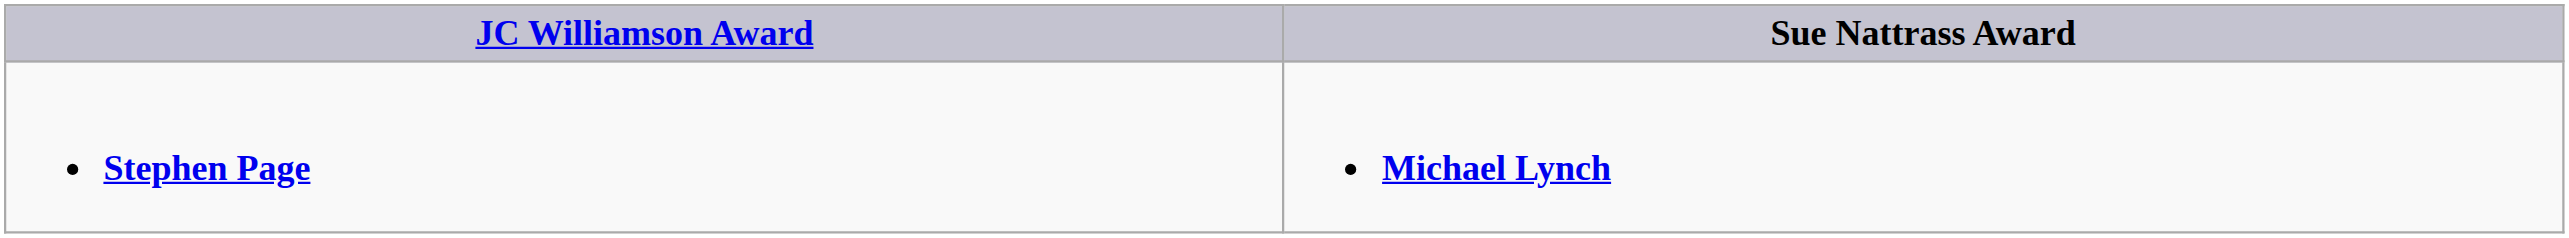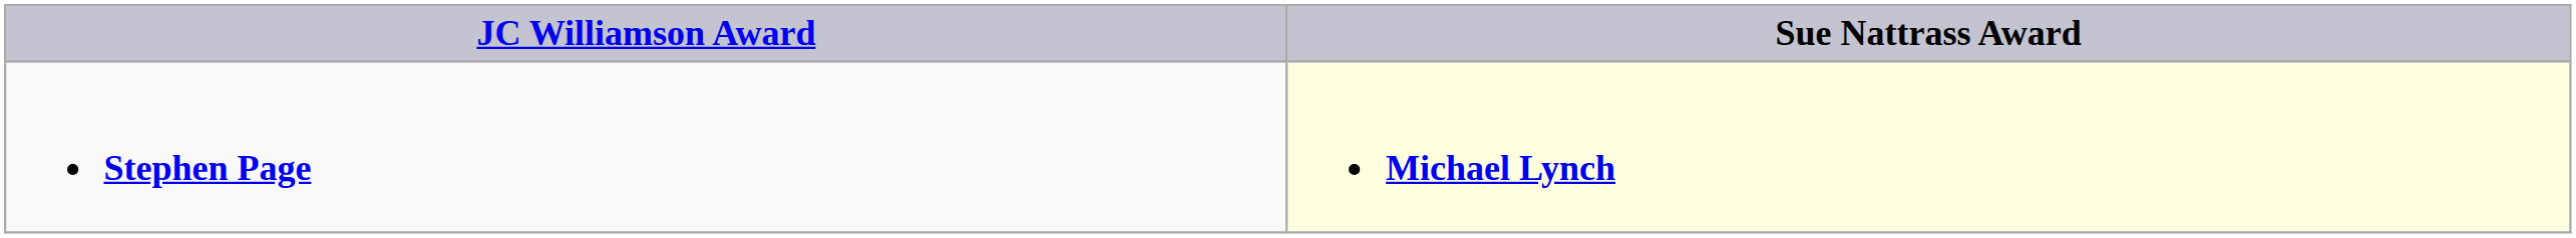Stephen Page | Sue Nattrass Award: no background -> lightyellow background
